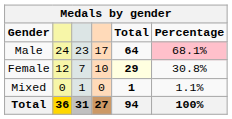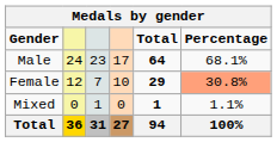Male | Percentage: pink background -> no background
Female | Total: lightyellow background -> no background
Female | Percentage: no background -> lightsalmon background
